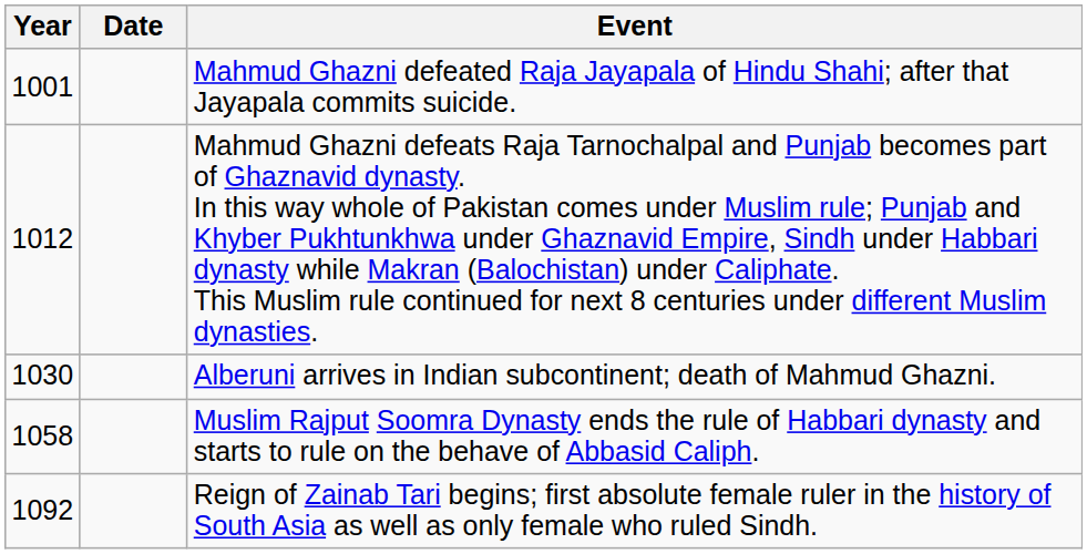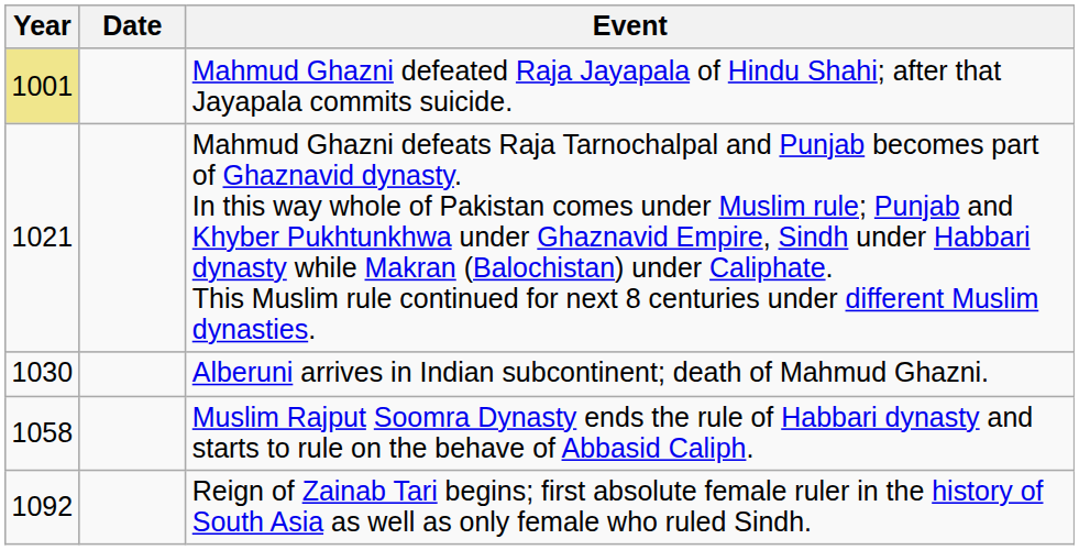row 2 | Year: no background -> khaki background
row 3 | Year: 1012 -> 1021
